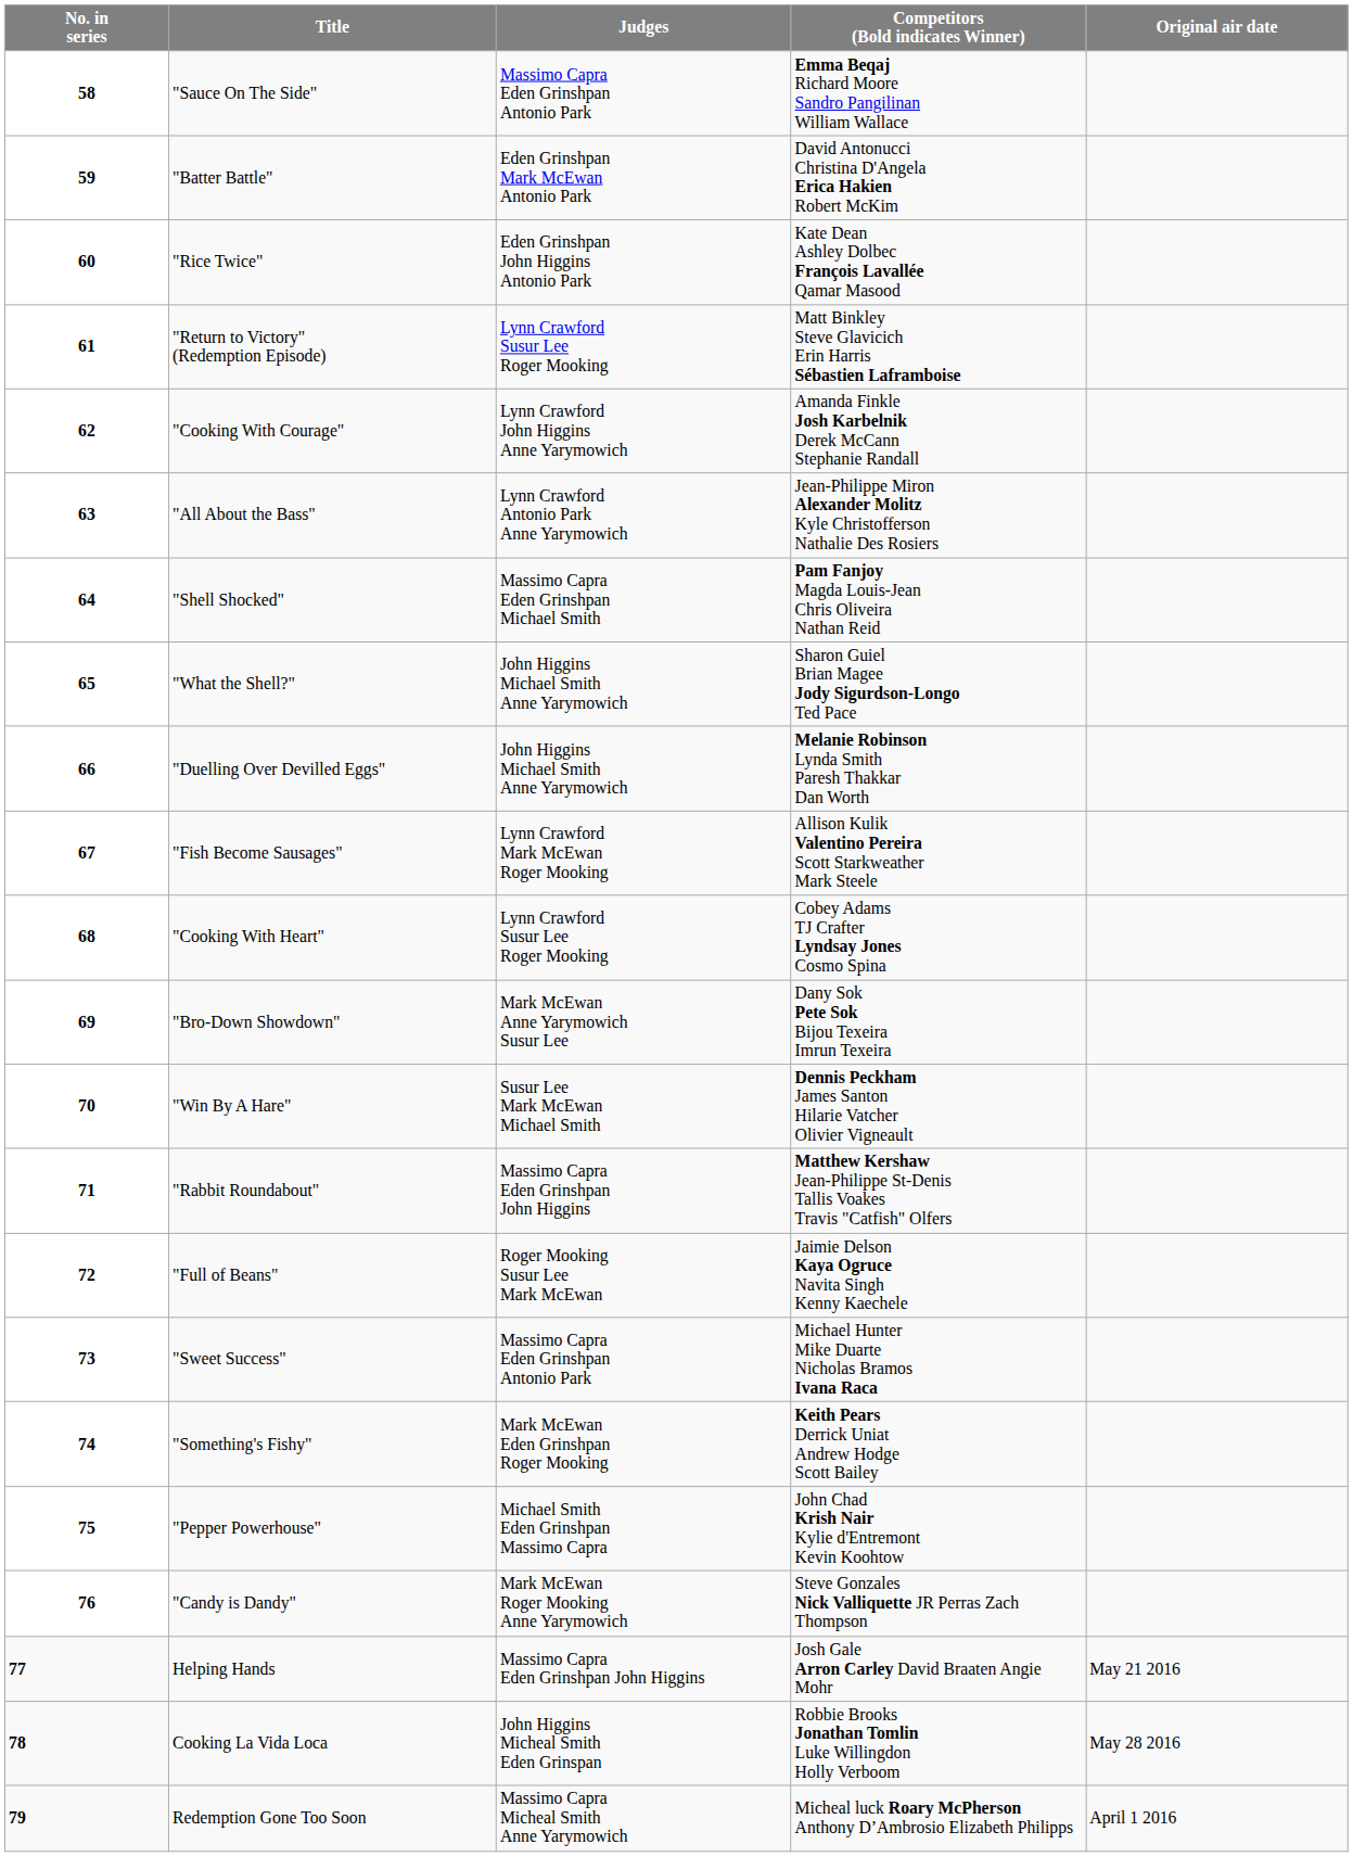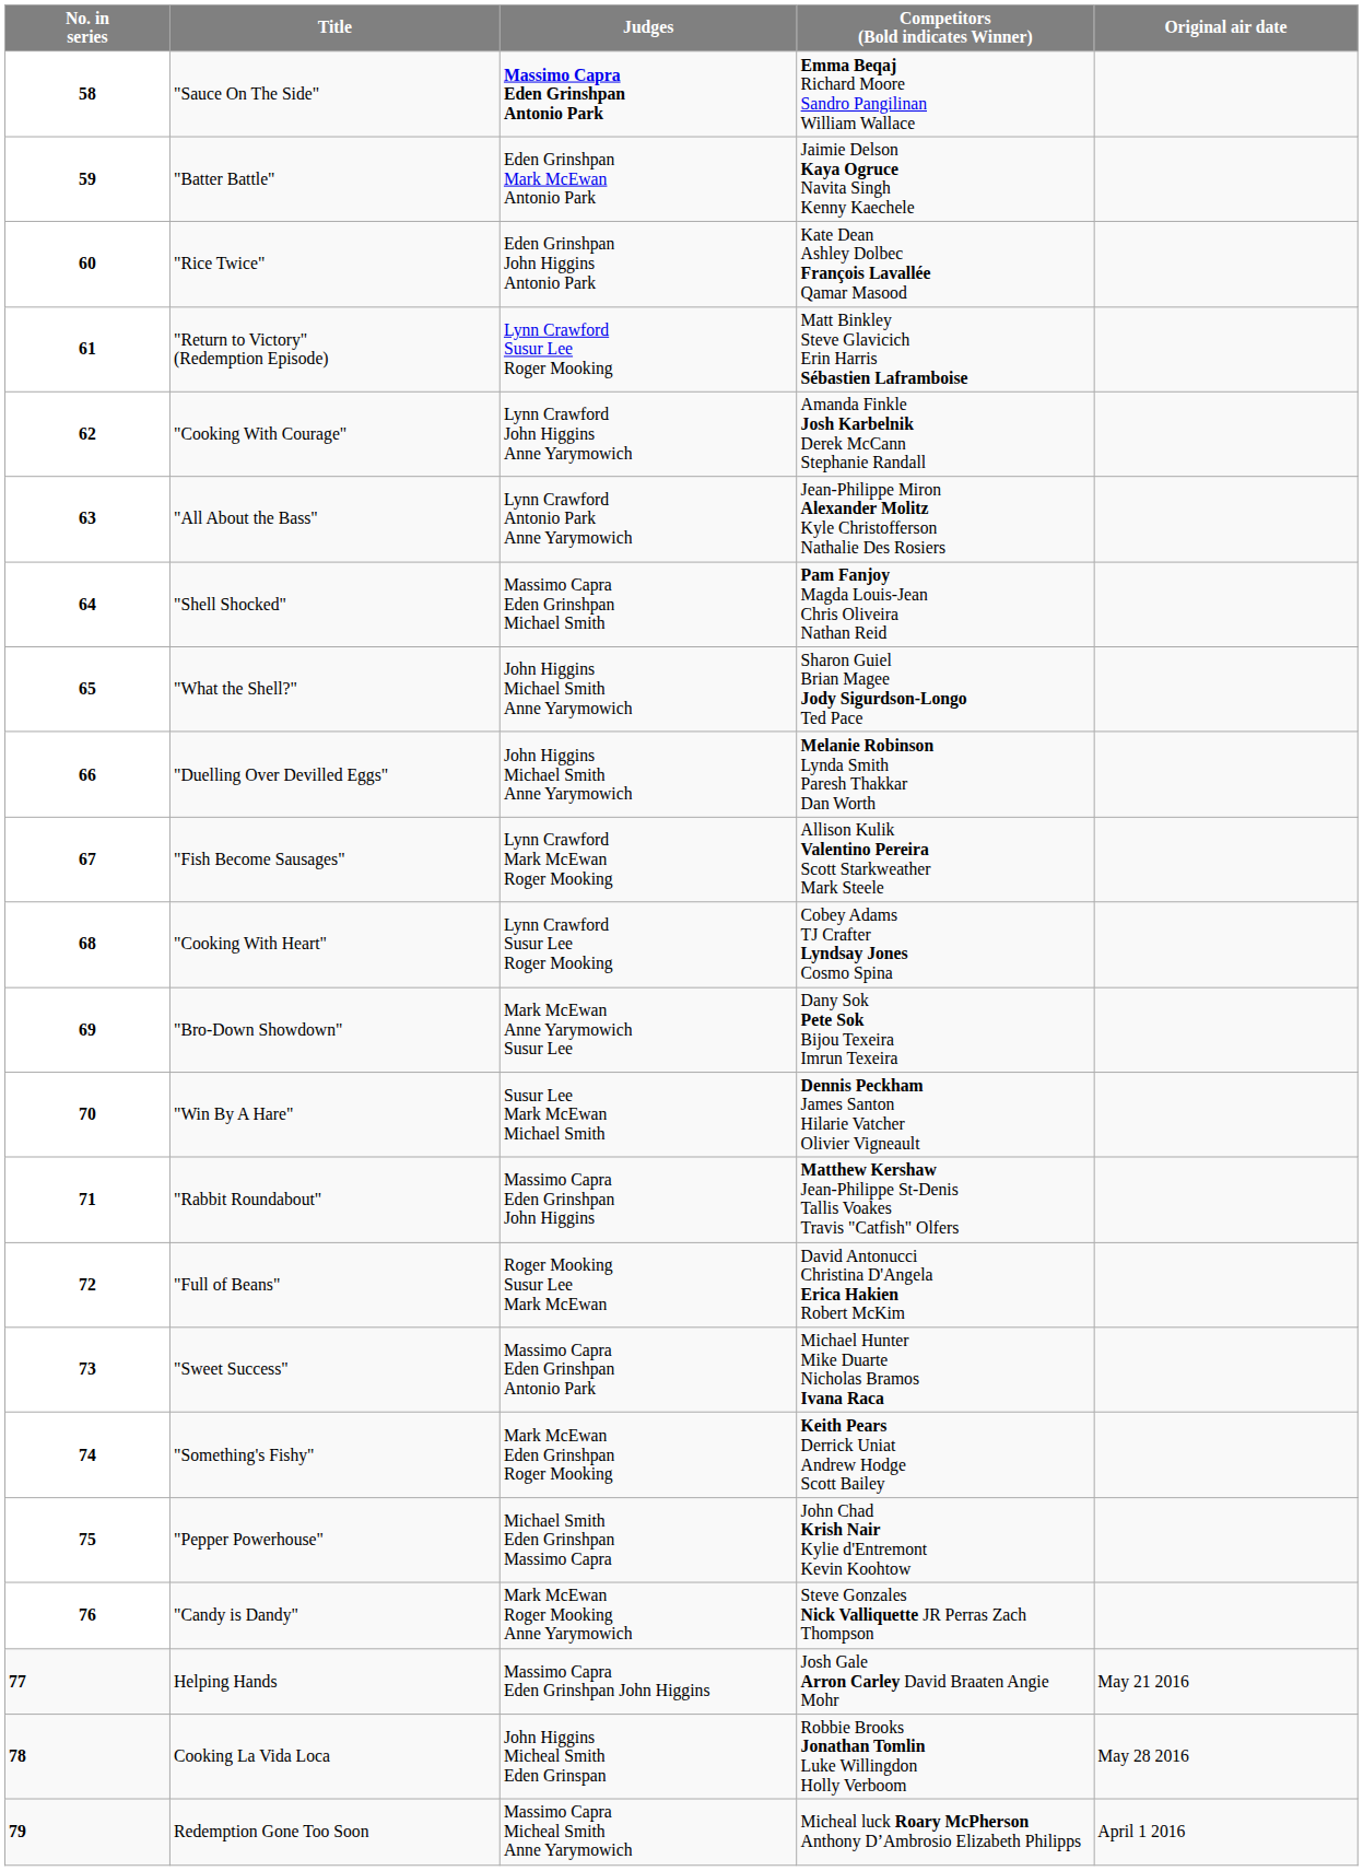"Sauce On The Side" | Judges: normal -> bold
"Batter Battle" | Competitors (Bold indicates Winner): David Antonucci Christina D'Angela Erica Hakien Robert McKim -> Jaimie Delson Kaya Ogruce Navita Singh Kenny Kaechele
"Full of Beans" | Competitors (Bold indicates Winner): Jaimie Delson Kaya Ogruce Navita Singh Kenny Kaechele -> David Antonucci Christina D'Angela Erica Hakien Robert McKim
